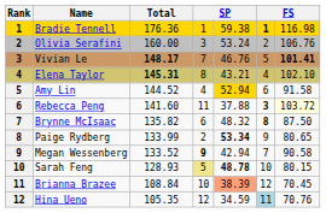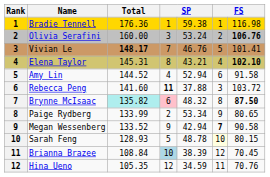Bradie Tennell | column 6: bold -> normal
Olivia Serafini | column 7: normal -> bold
Vivian Le | column 7: bold -> normal
Elena Taylor | Total: bold -> normal
Elena Taylor | column 7: normal -> bold
Amy Lin | column 5: gold background -> no background
Rebecca Peng | column 4: normal -> bold
Rebecca Peng | column 6: bold -> normal
Rebecca Peng | column 7: lightyellow background -> no background
Brynne McIsaac | Total: no background -> paleturquoise background
Brynne McIsaac | column 4: no background -> pink background
Brynne McIsaac | column 6: bold -> normal
Brynne McIsaac | column 7: normal -> bold
Paige Rydberg | column 5: bold -> normal
Megan Wessenberg | column 4: bold -> normal
Megan Wessenberg | column 6: normal -> bold
Sarah Feng | column 4: khaki background -> no background
Sarah Feng | column 5: bold -> normal
Sarah Feng | column 6: no background -> lightyellow background
Brianna Brazee | column 4: no background -> lightblue background
Brianna Brazee | column 5: lightsalmon background -> no background
Hina Ueno | column 6: lightblue background -> no background
